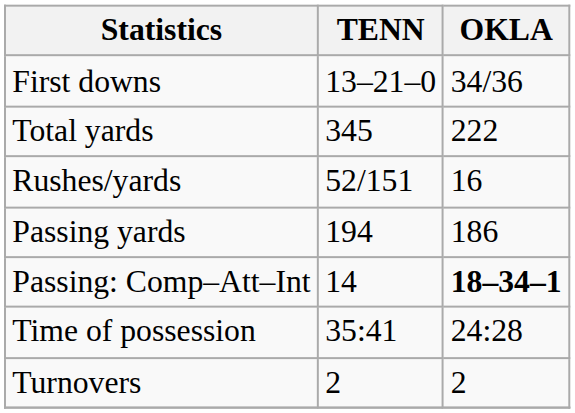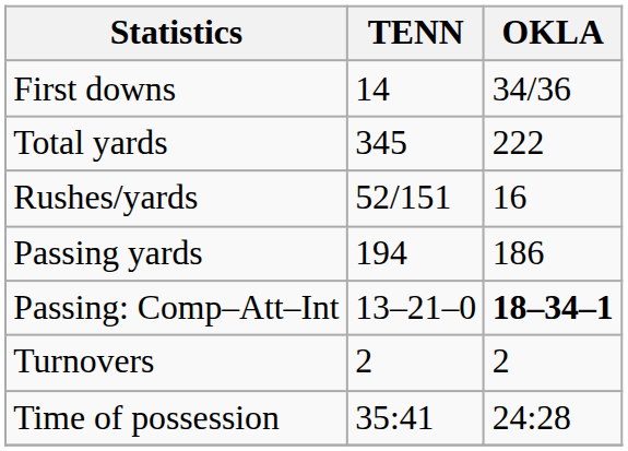First downs | TENN: 13–21–0 -> 14
Passing: Comp–Att–Int | TENN: 14 -> 13–21–0
rows swapped: Turnovers <-> Time of possession
